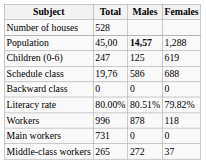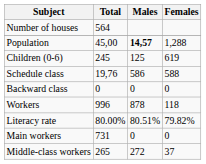Number of houses | Total: 528 -> 564
Children (0-6) | Total: 247 -> 245
Schedule class | Females: 688 -> 588
rows swapped: Literacy rate <-> Workers
